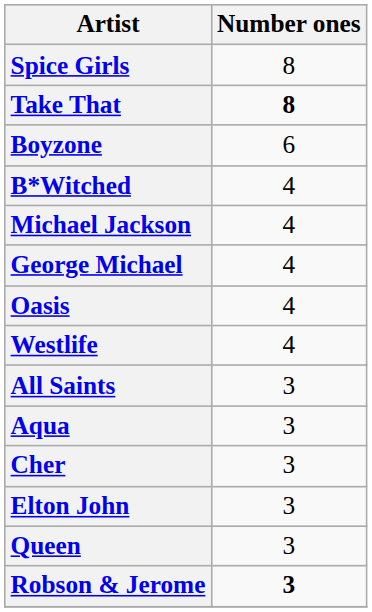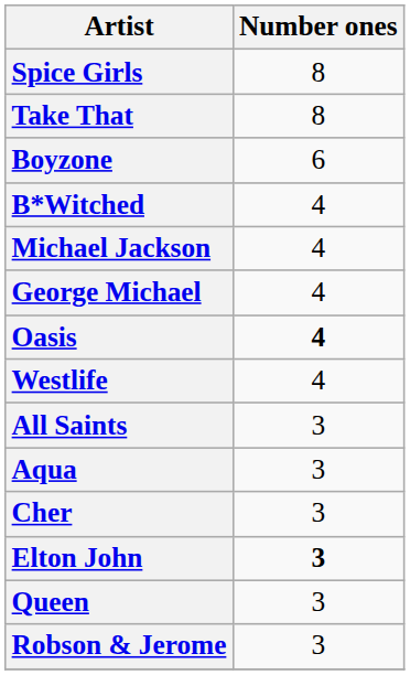Take That | Number ones: bold -> normal
Oasis | Number ones: normal -> bold
Elton John | Number ones: normal -> bold
Robson & Jerome | Number ones: bold -> normal
